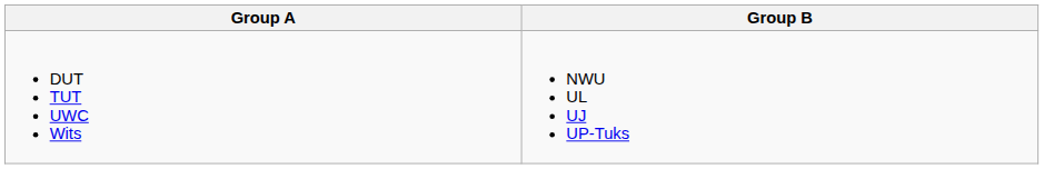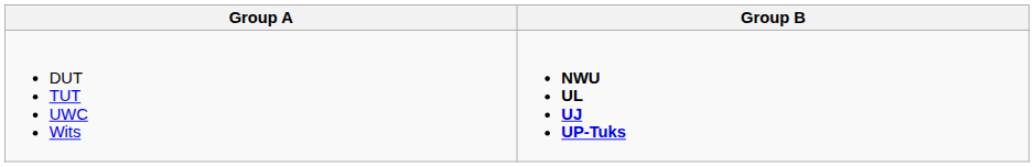DUT TUT UWC Wits | Group B: normal -> bold
